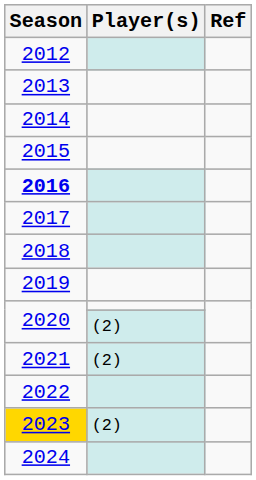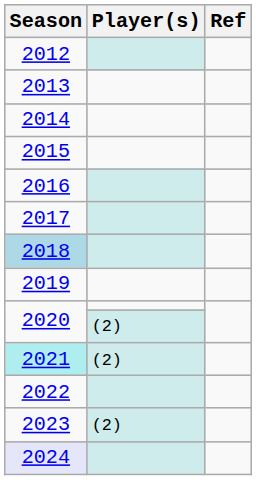2016 | Season: bold -> normal
2018 | Season: no background -> lightblue background
2021 | Season: no background -> paleturquoise background
2023 | Season: gold background -> no background
2024 | Season: no background -> lavender background
